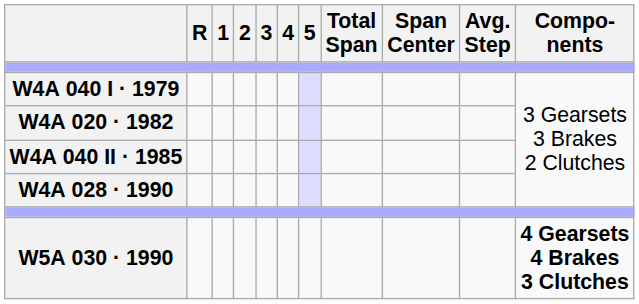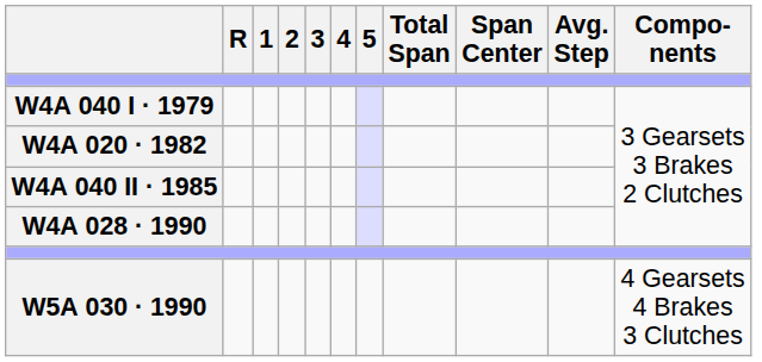W5A 030 · 1990 | Compo- nents: bold -> normal
